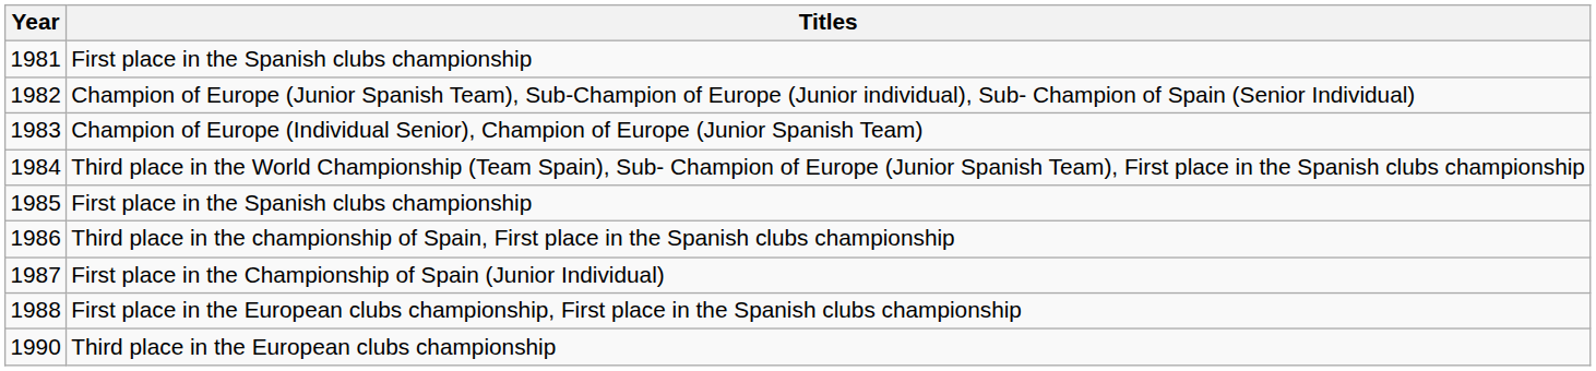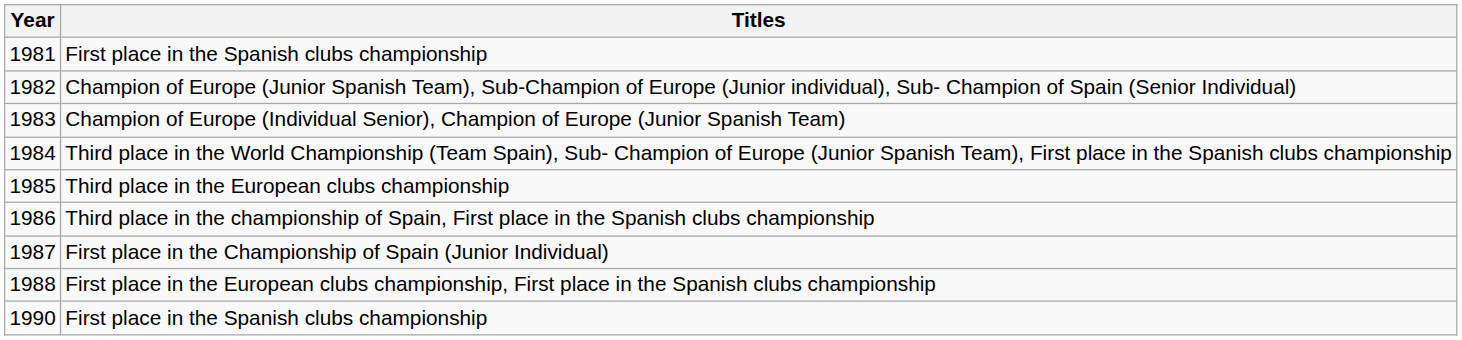1985 | Titles: First place in the Spanish clubs championship -> Third place in the European clubs championship
1990 | Titles: Third place in the European clubs championship -> First place in the Spanish clubs championship
